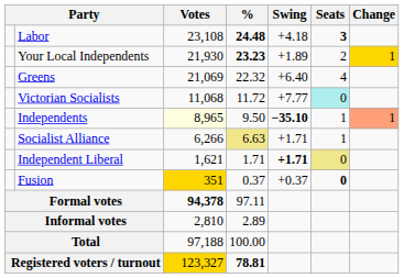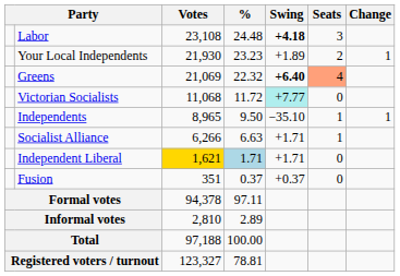Labor | %: bold -> normal
Labor | Swing: normal -> bold
Labor | Seats: bold -> normal
Your Local Independents | %: bold -> normal
Your Local Independents | Change: gold background -> no background
Greens | Swing: normal -> bold
Greens | Seats: no background -> lightsalmon background
Victorian Socialists | Swing: no background -> paleturquoise background
Victorian Socialists | Seats: paleturquoise background -> no background
Independents | Votes: lightyellow background -> no background
Independents | Swing: bold -> normal
Independents | Change: lightsalmon background -> no background
Socialist Alliance | %: khaki background -> no background
Independent Liberal | Votes: no background -> gold background
Independent Liberal | %: no background -> lightblue background
Independent Liberal | Swing: bold -> normal
Independent Liberal | Seats: khaki background -> no background
Fusion | Votes: gold background -> no background
Fusion | Seats: bold -> normal
Formal votes | Votes: bold -> normal
Registered voters / turnout | Votes: gold background -> no background
Registered voters / turnout | %: bold -> normal
